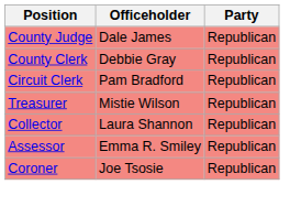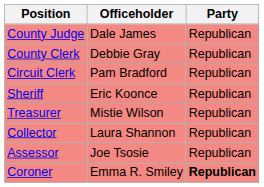+ row: Sheriff | Eric Koonce | Republican
Assessor | Officeholder: Emma R. Smiley -> Joe Tsosie
Coroner | Officeholder: Joe Tsosie -> Emma R. Smiley
Coroner | Party: normal -> bold
